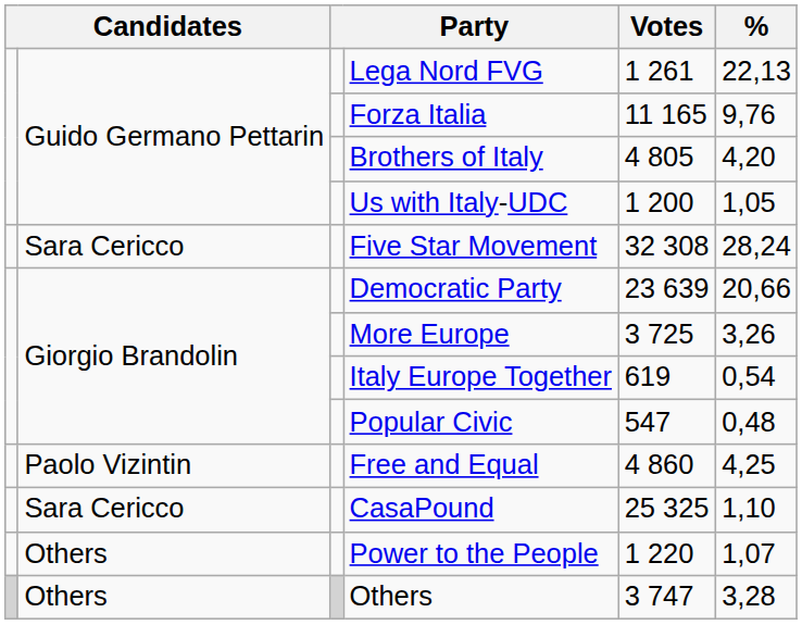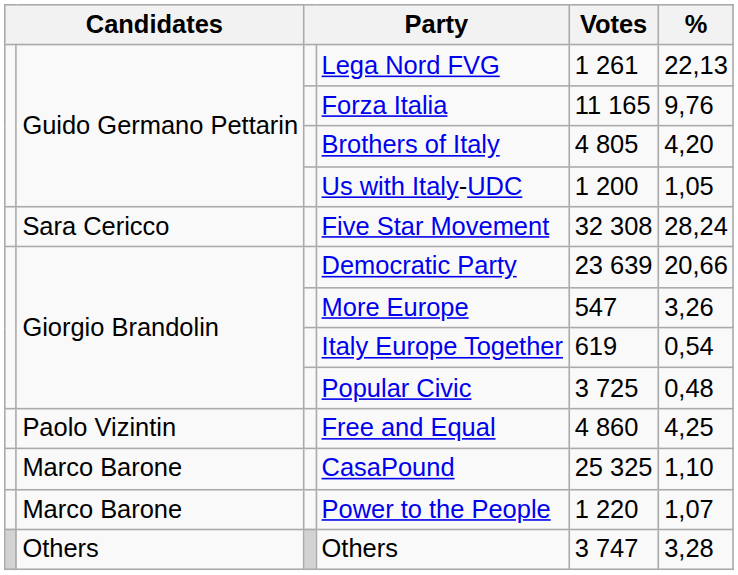More Europe | Votes: 3 725 -> 547
Popular Civic | Votes: 547 -> 3 725
CasaPound | column 2: Sara Cericco -> Marco Barone
Power to the People | column 2: Others -> Marco Barone
